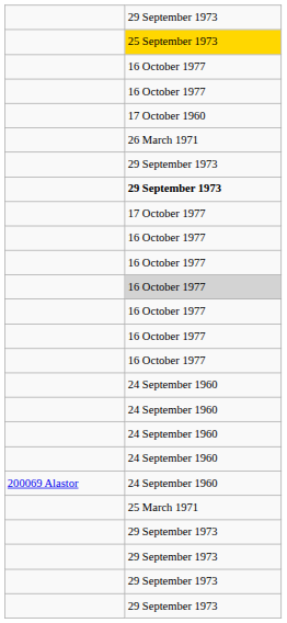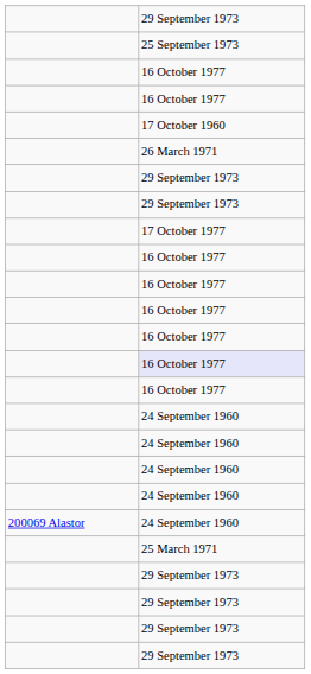row 2 | column 2: gold background -> no background
row 8 | column 2: bold -> normal
row 12 | column 2: lightgrey background -> no background
row 14 | column 2: no background -> lavender background
